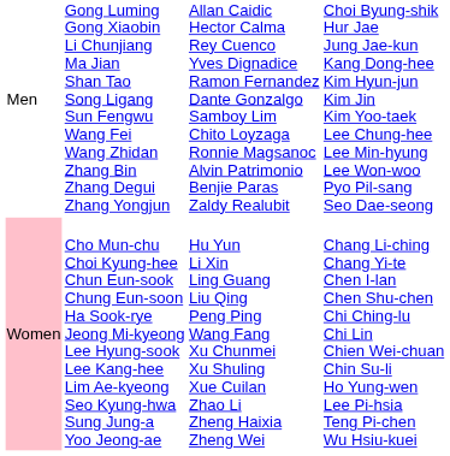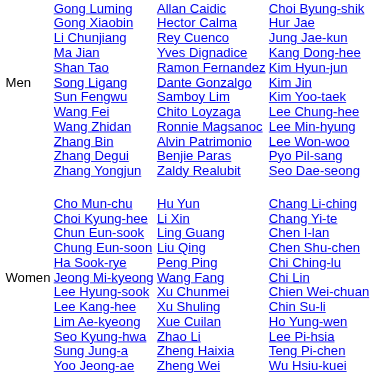Women | column 1: pink background -> no background
